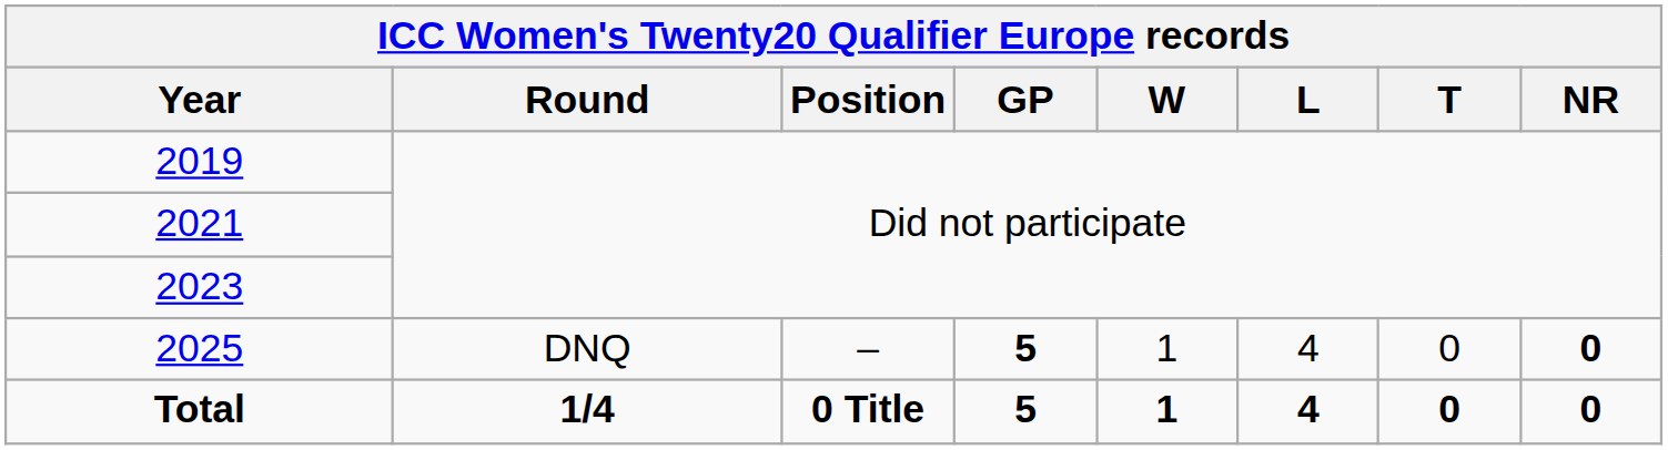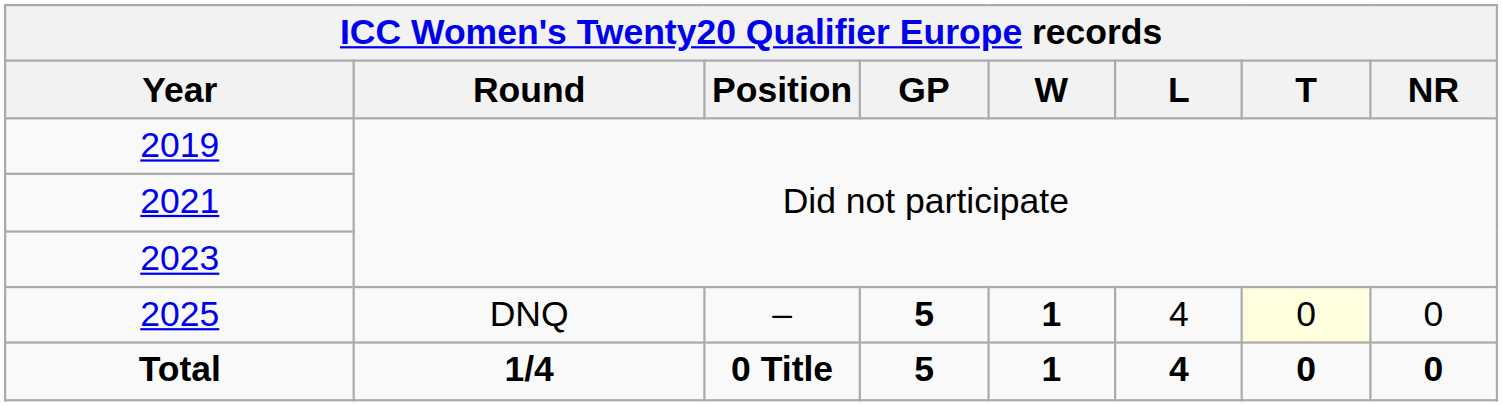2025 | W: normal -> bold
2025 | T: no background -> lightyellow background
2025 | NR: bold -> normal
